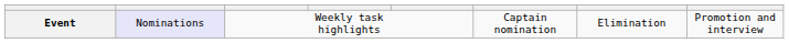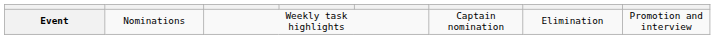Event | column 2: lavender background -> no background
